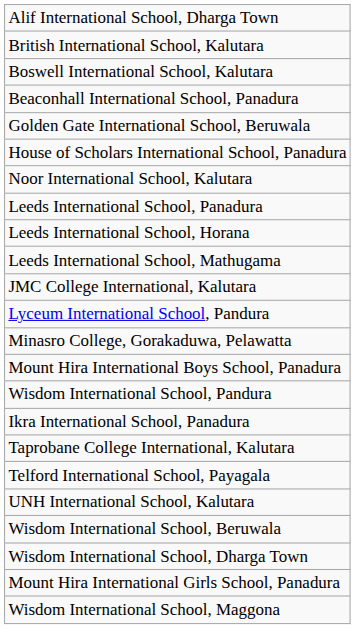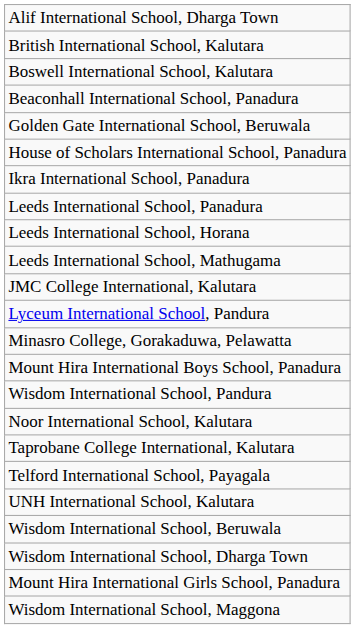row 7 | column 1: Noor International School, Kalutara -> Ikra International School, Panadura
row 16 | column 1: Ikra International School, Panadura -> Noor International School, Kalutara
